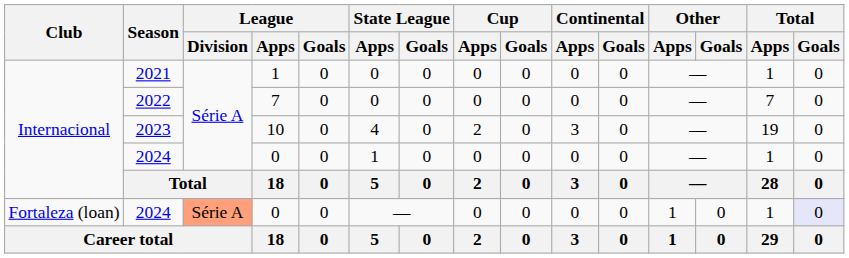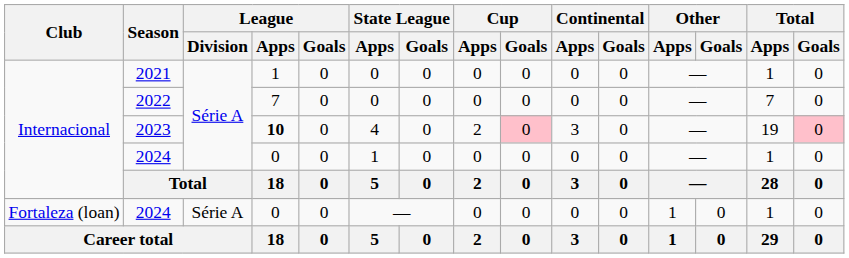2023 | League / Apps: normal -> bold
2023 | Cup / Goals: no background -> pink background
2023 | Total / Goals: no background -> pink background
Fortaleza (loan) / 2024 | League / Division: lightsalmon background -> no background
Fortaleza (loan) / 2024 | Total / Goals: lavender background -> no background
